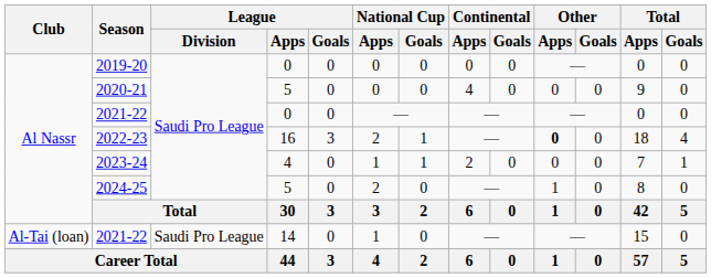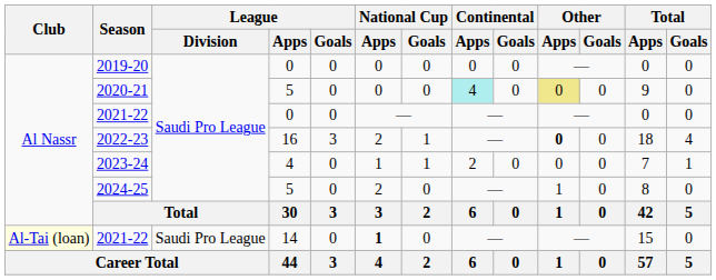2020-21 | Continental / Apps: no background -> paleturquoise background
2020-21 | Other / Apps: no background -> khaki background
2021-22 / 14 | Club: no background -> lightyellow background
2021-22 / 14 | National Cup / Apps: normal -> bold
